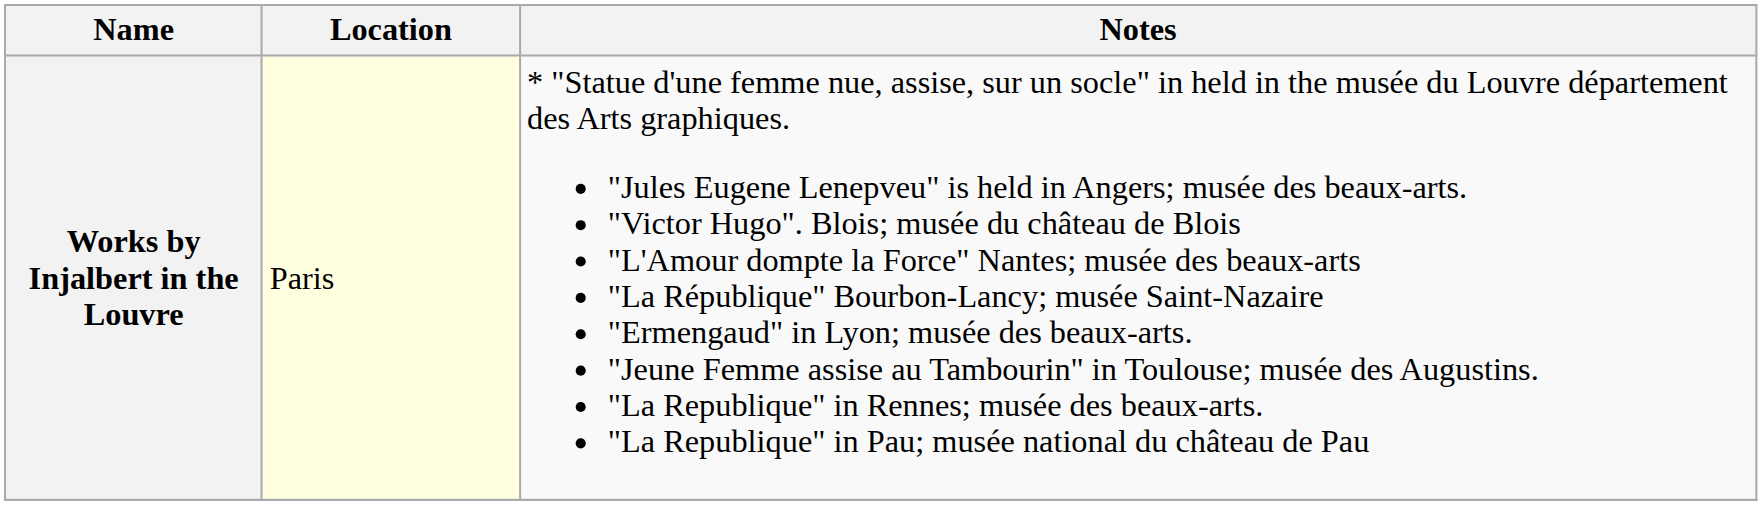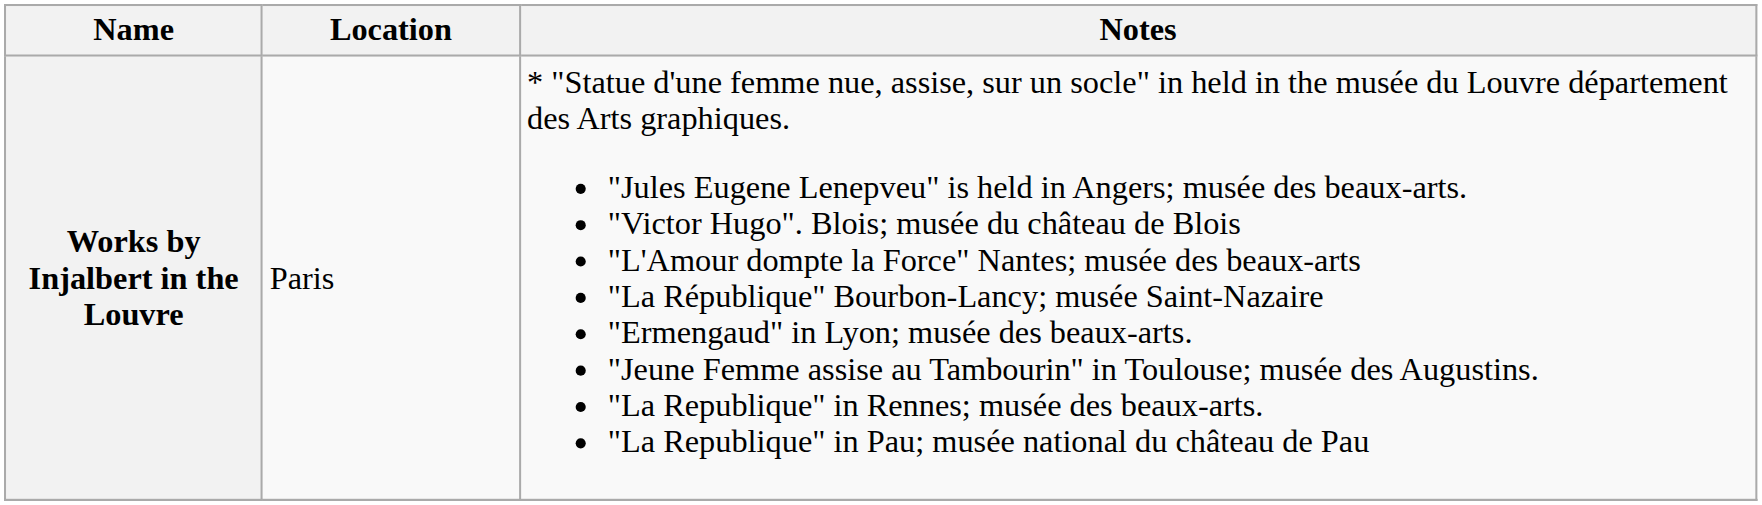Works by Injalbert in the Louvre | Location: lightyellow background -> no background
